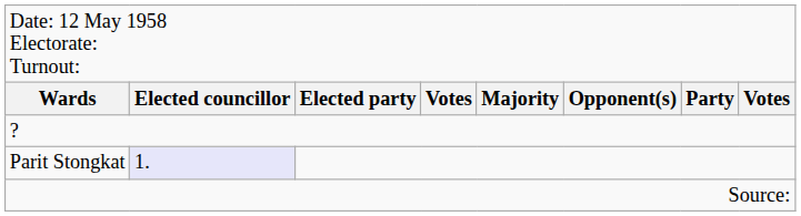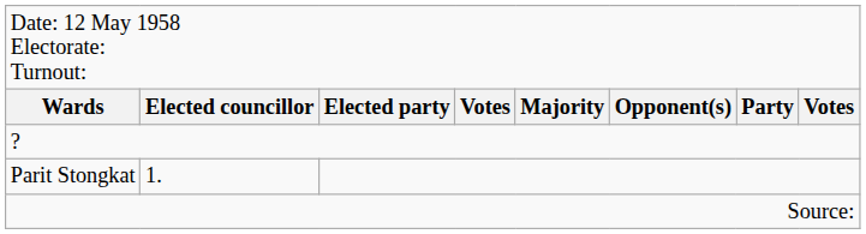Parit Stongkat | column 2: lavender background -> no background
